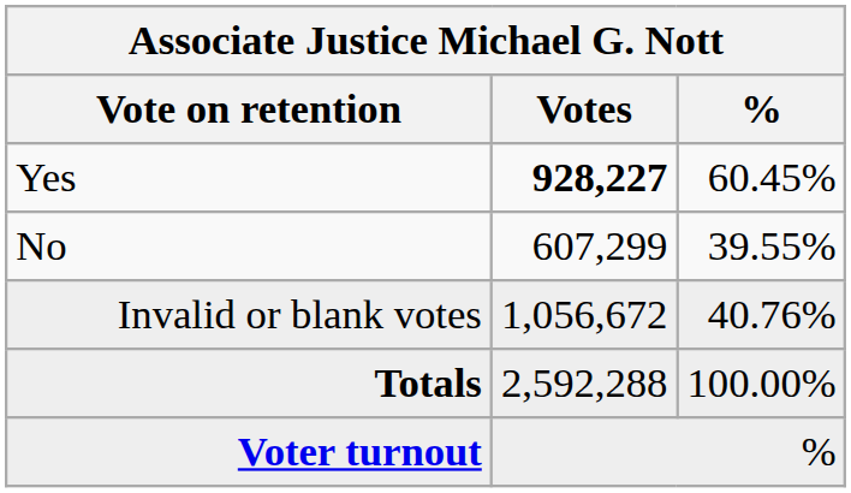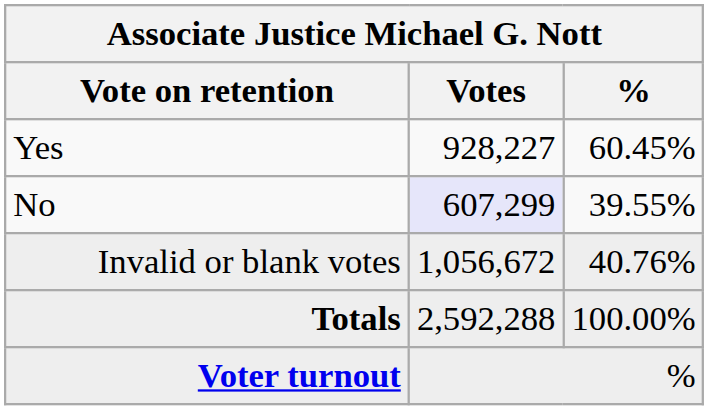Yes | Votes: bold -> normal
No | Votes: no background -> lavender background
